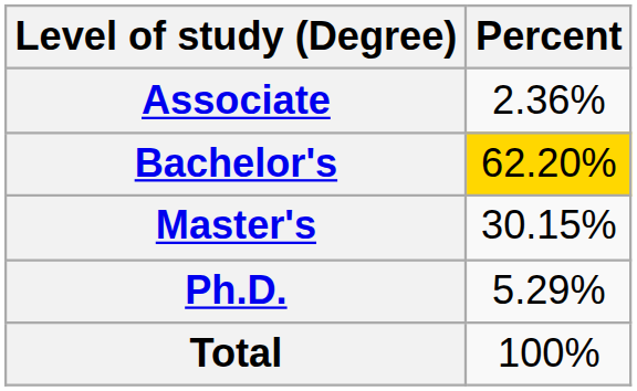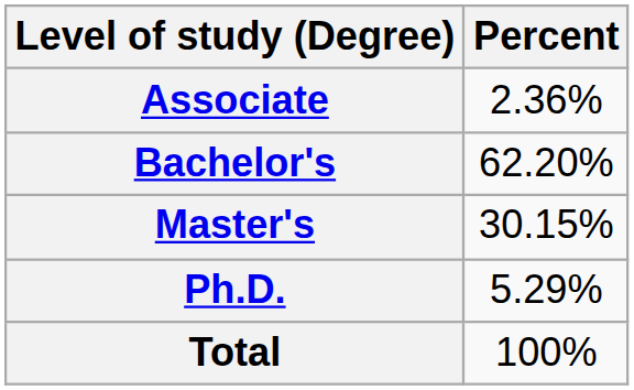Bachelor's | Percent: gold background -> no background
